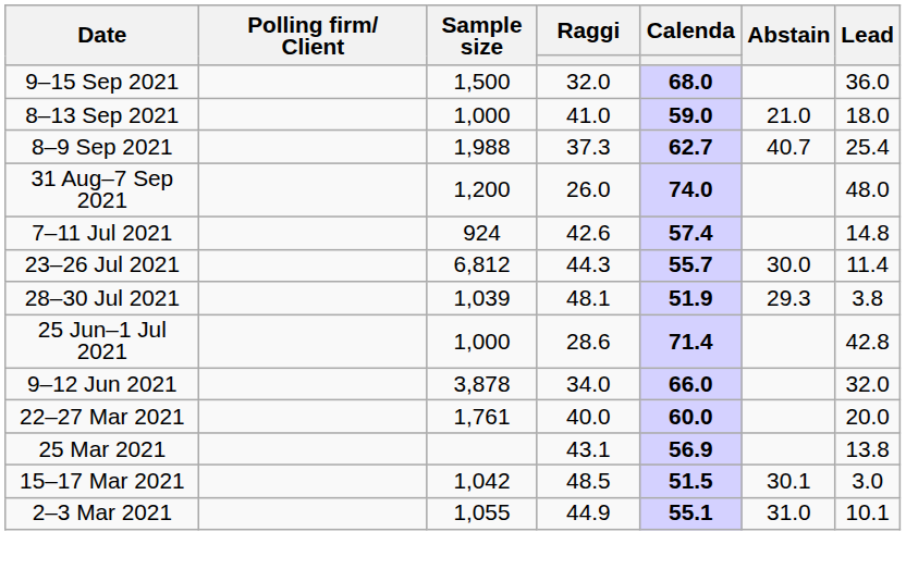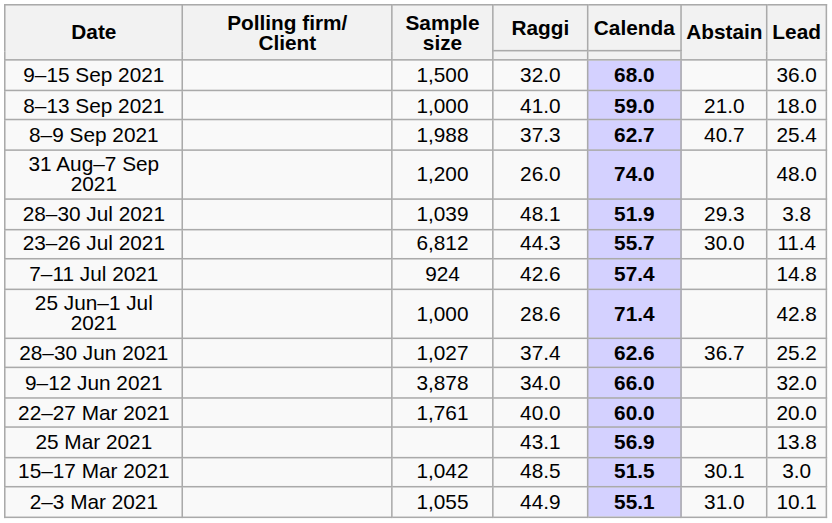rows swapped: 28–30 Jul 2021 <-> 7–11 Jul 2021
+ row: 28–30 Jun 2021 | 1,027 | 37.4 | 62.6 | 36.7 | 25.2
